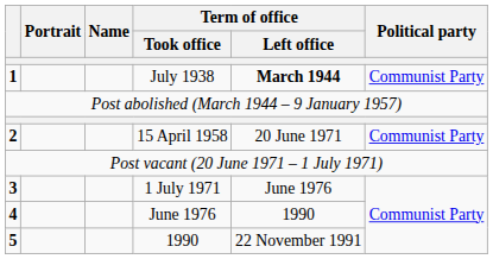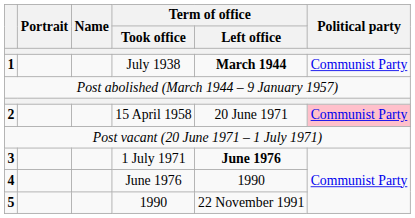15 April 1958 | Political party: no background -> pink background
1 July 1971 | Term of office / Left office: normal -> bold
